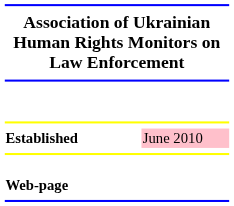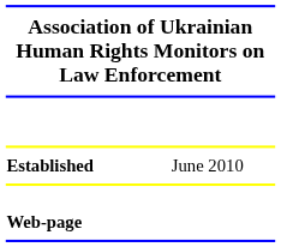row 2 | column 2: pink background -> no background
